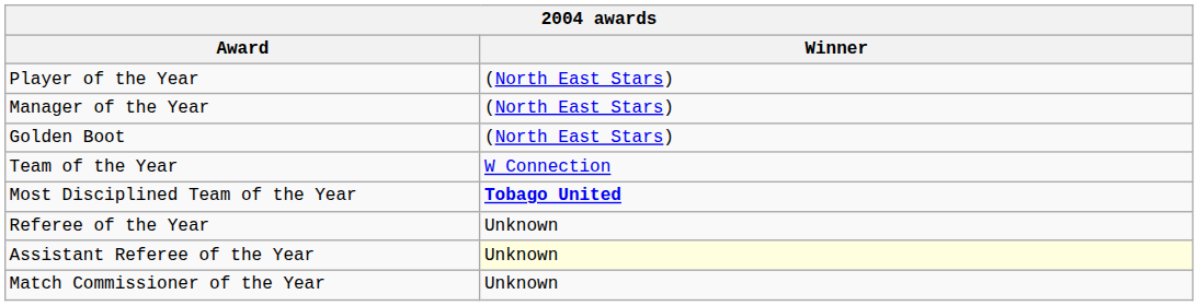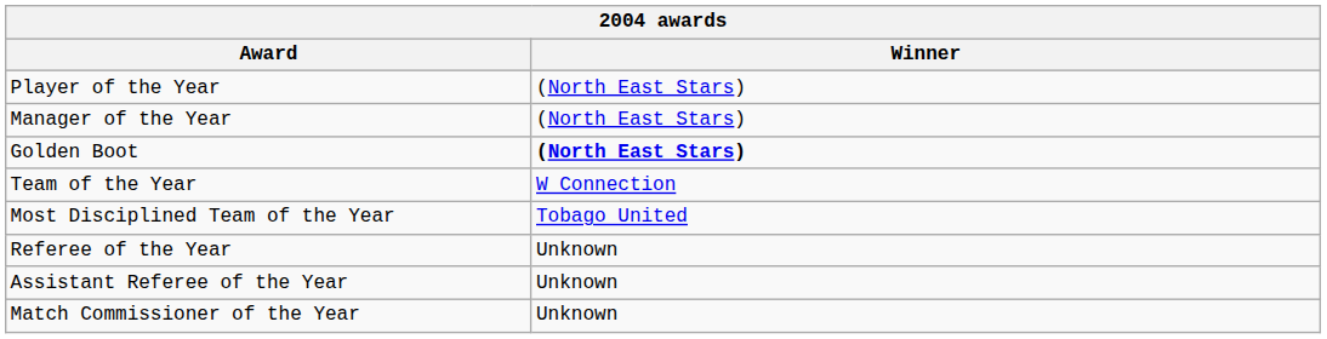Golden Boot | Winner: normal -> bold
Most Disciplined Team of the Year | Winner: bold -> normal
Assistant Referee of the Year | Winner: lightyellow background -> no background
